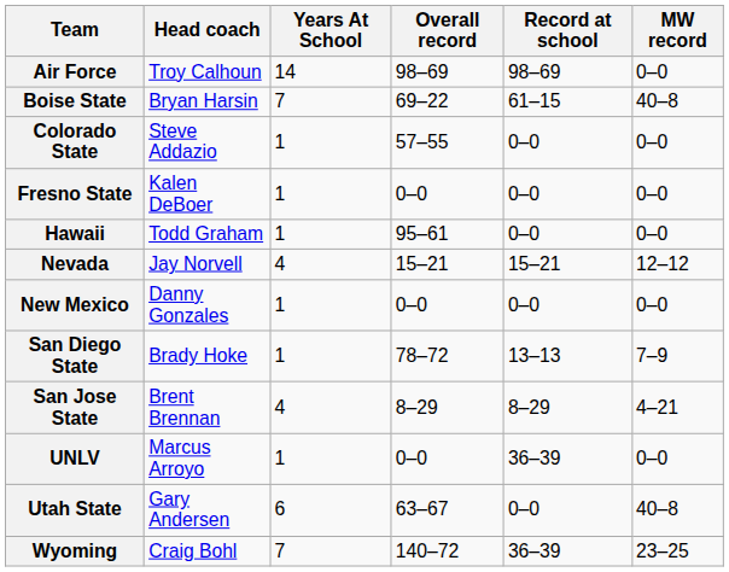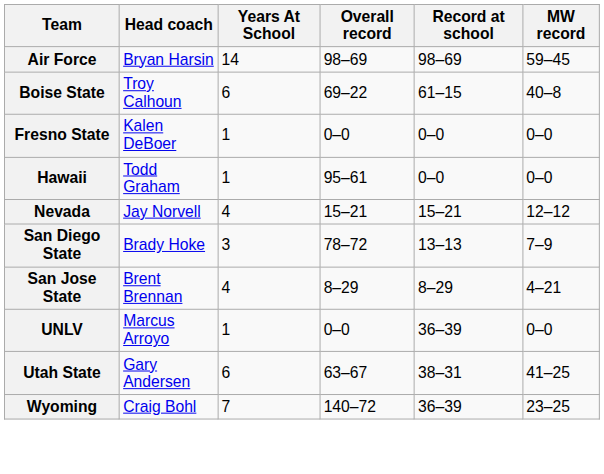Air Force | Head coach: Troy Calhoun -> Bryan Harsin
Air Force | MW record: 0–0 -> 59–45
Boise State | Head coach: Bryan Harsin -> Troy Calhoun
Boise State | Years At School: 7 -> 6
- row: Colorado State | Steve Addazio | 1 | 57–55 | 0–0 | 0–0
- row: New Mexico | Danny Gonzales | 1 | 0–0 | 0–0 | 0–0
San Diego State | Years At School: 1 -> 3
Utah State | Record at school: 0–0 -> 38–31
Utah State | MW record: 40–8 -> 41–25
